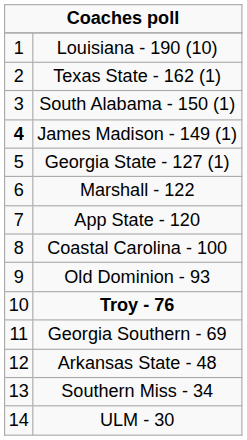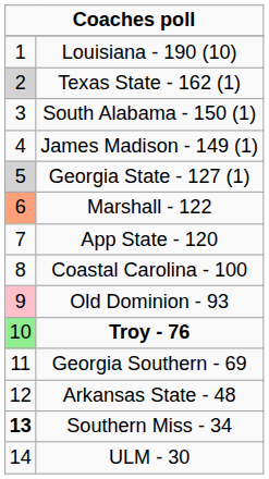Texas State - 162 (1) | column 1: no background -> lightgrey background
James Madison - 149 (1) | column 1: bold -> normal
Georgia State - 127 (1) | column 1: no background -> lightgrey background
Marshall - 122 | column 1: no background -> lightsalmon background
Old Dominion - 93 | column 1: no background -> pink background
Troy - 76 | column 1: no background -> lightgreen background
Southern Miss - 34 | column 1: normal -> bold
